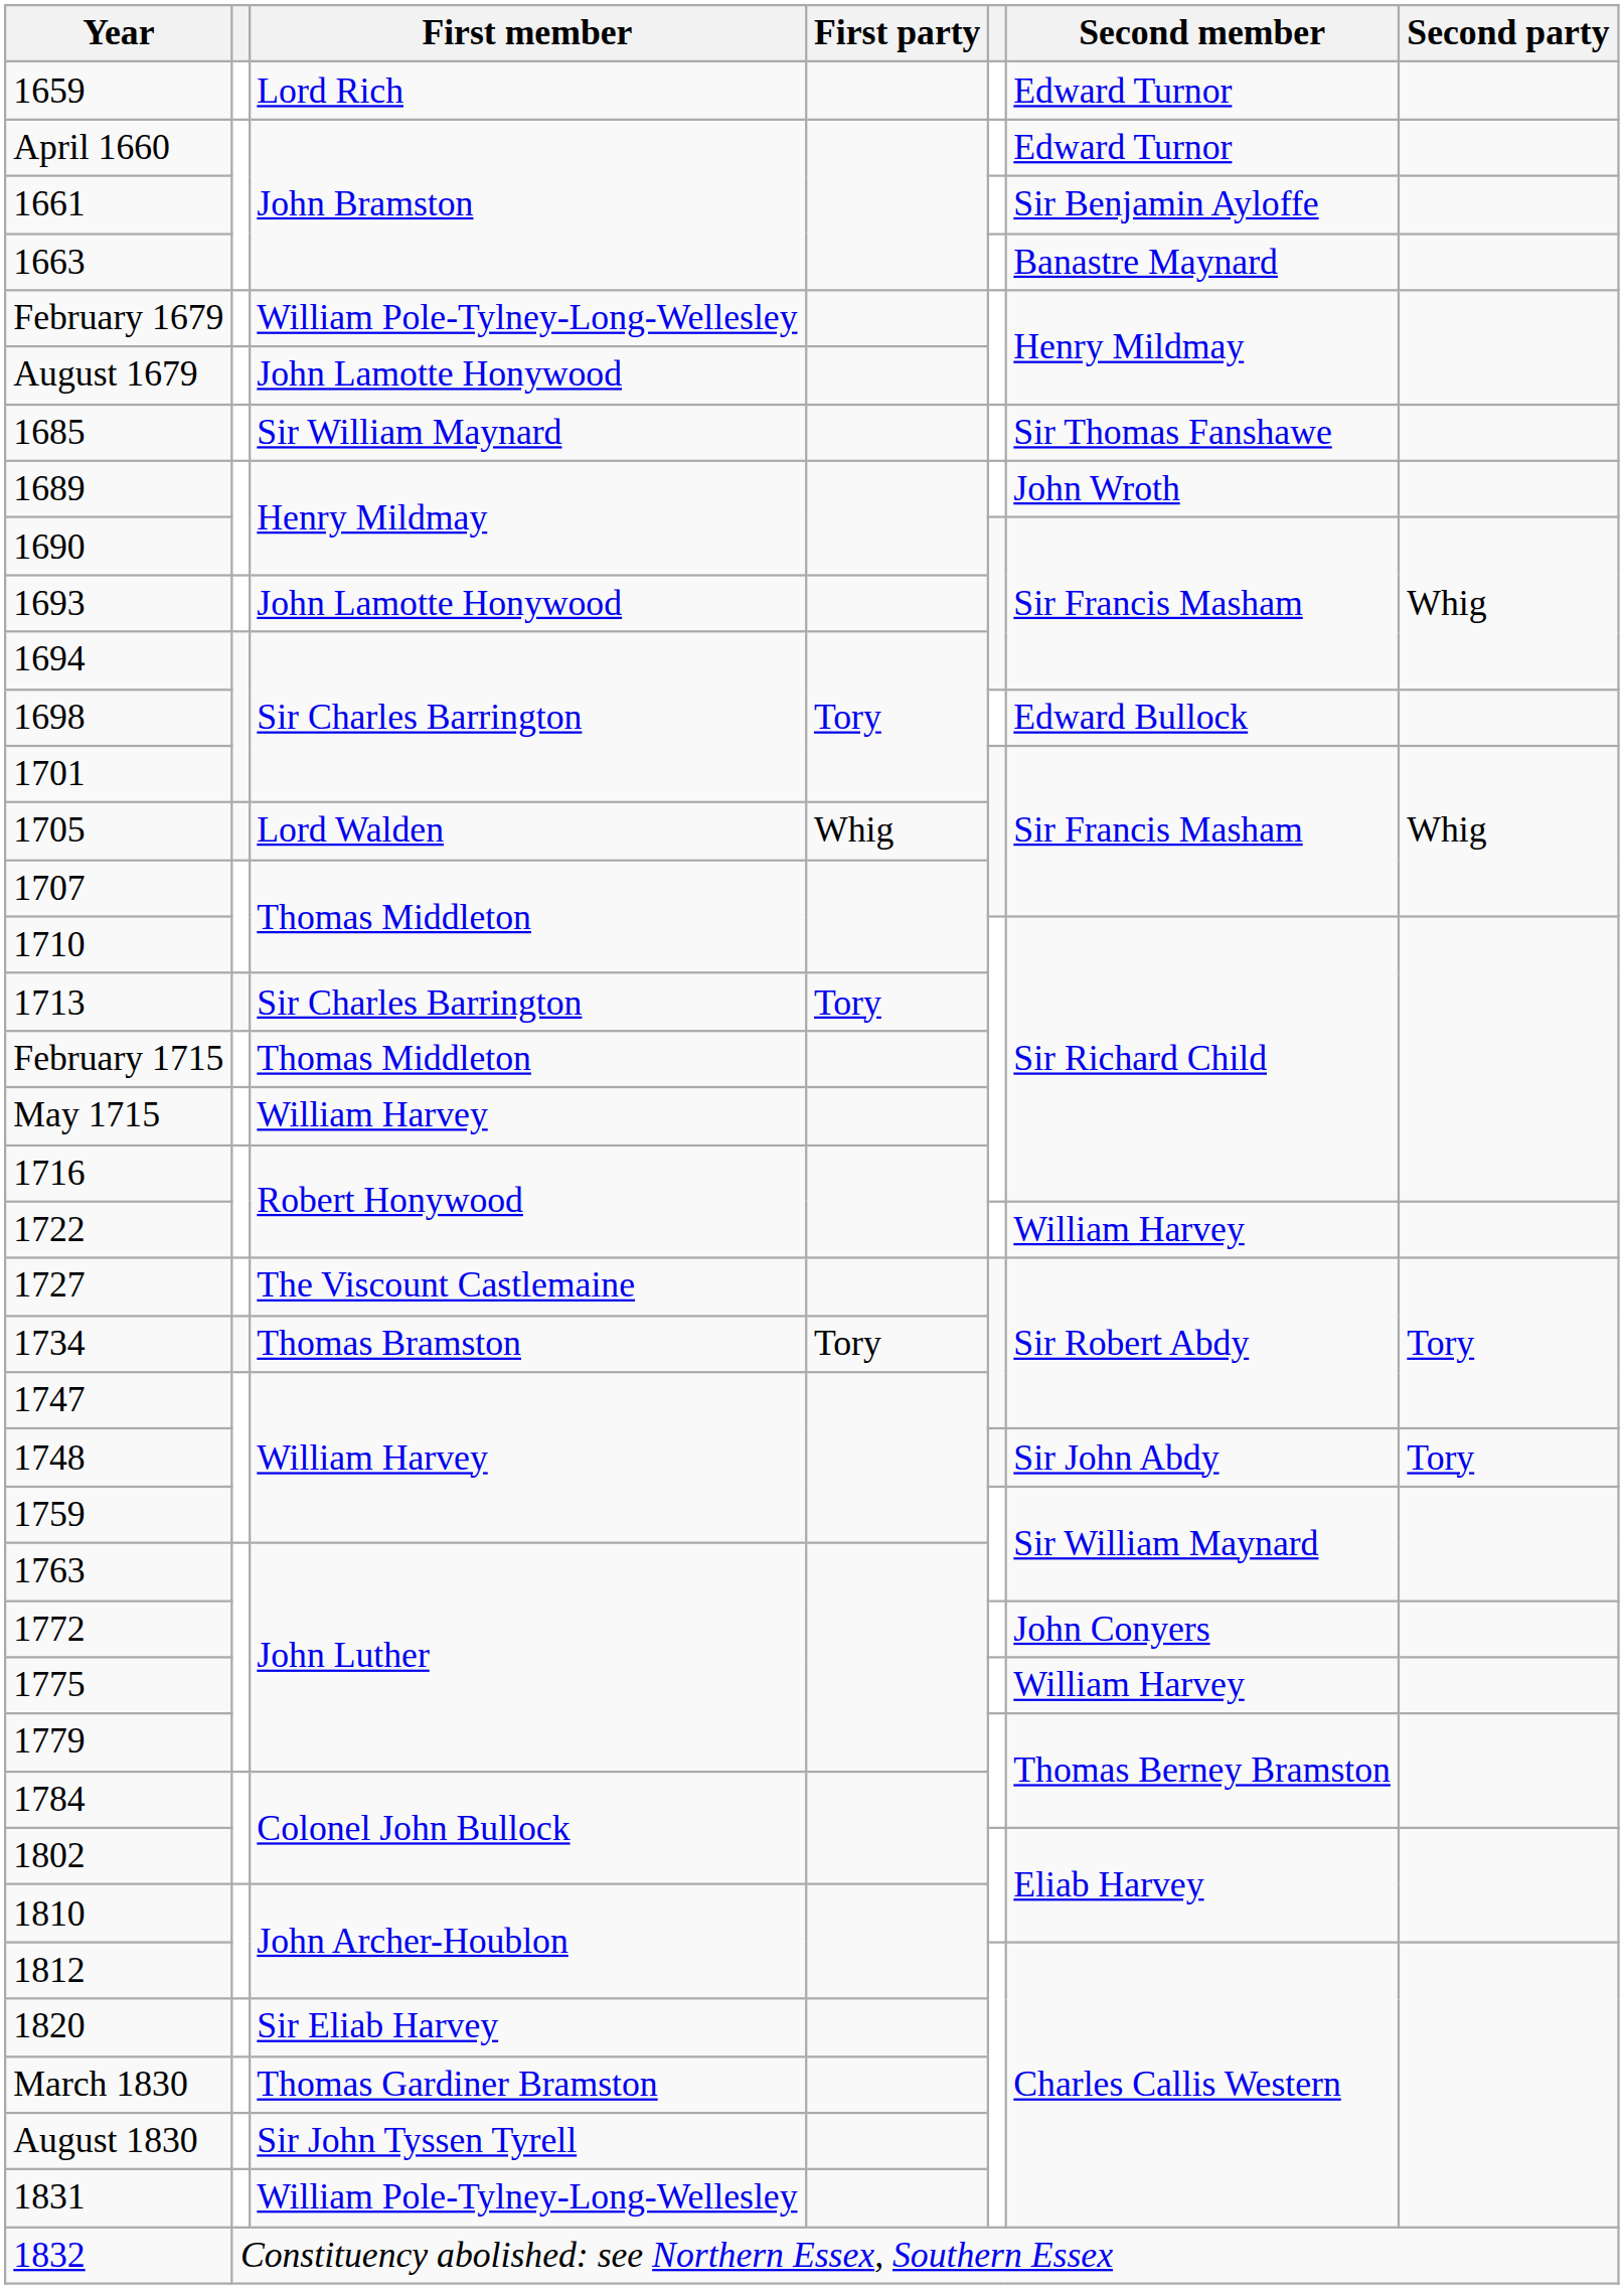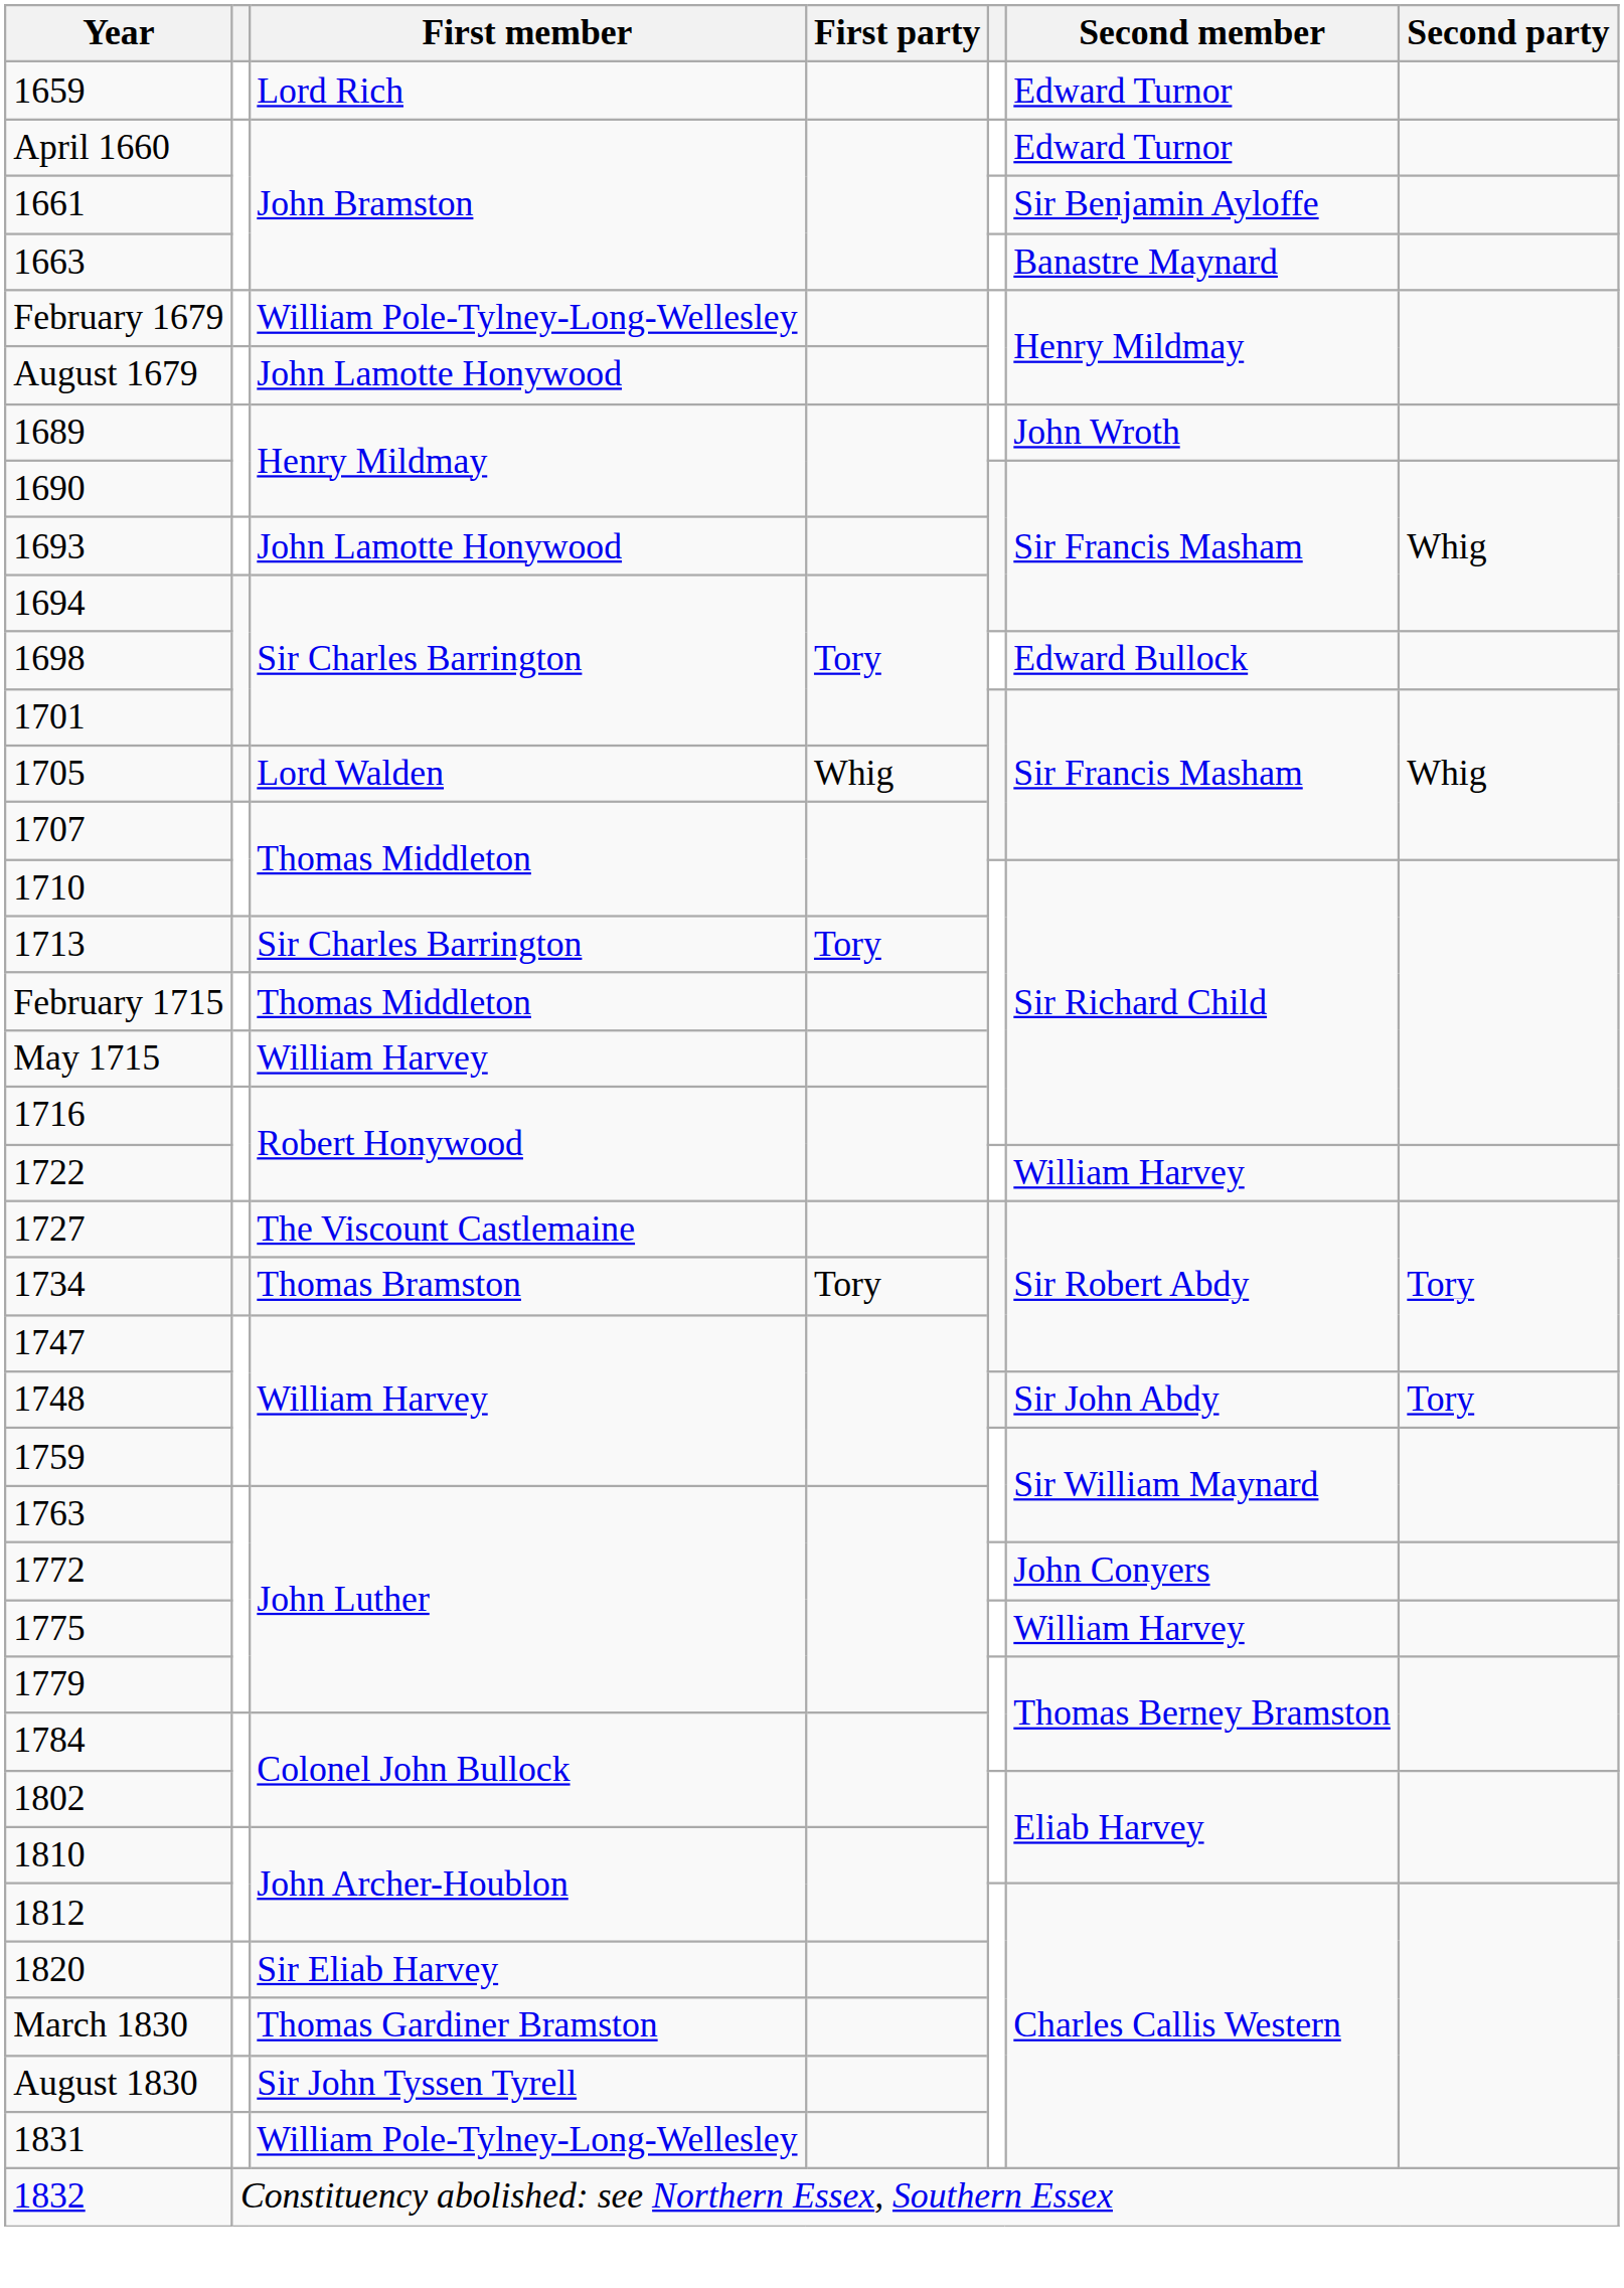- row: 1685 | Sir William Maynard | Sir Thomas Fanshawe
